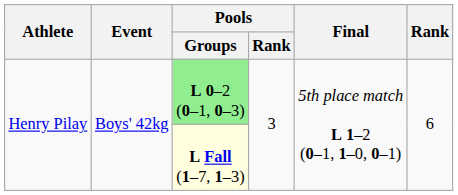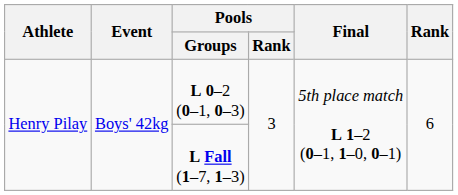L 0–2 (0–1, 0–3) | Pools / Groups: lightgreen background -> no background
L Fall (1–7, 1–3) | Pools / Groups: lightyellow background -> no background
